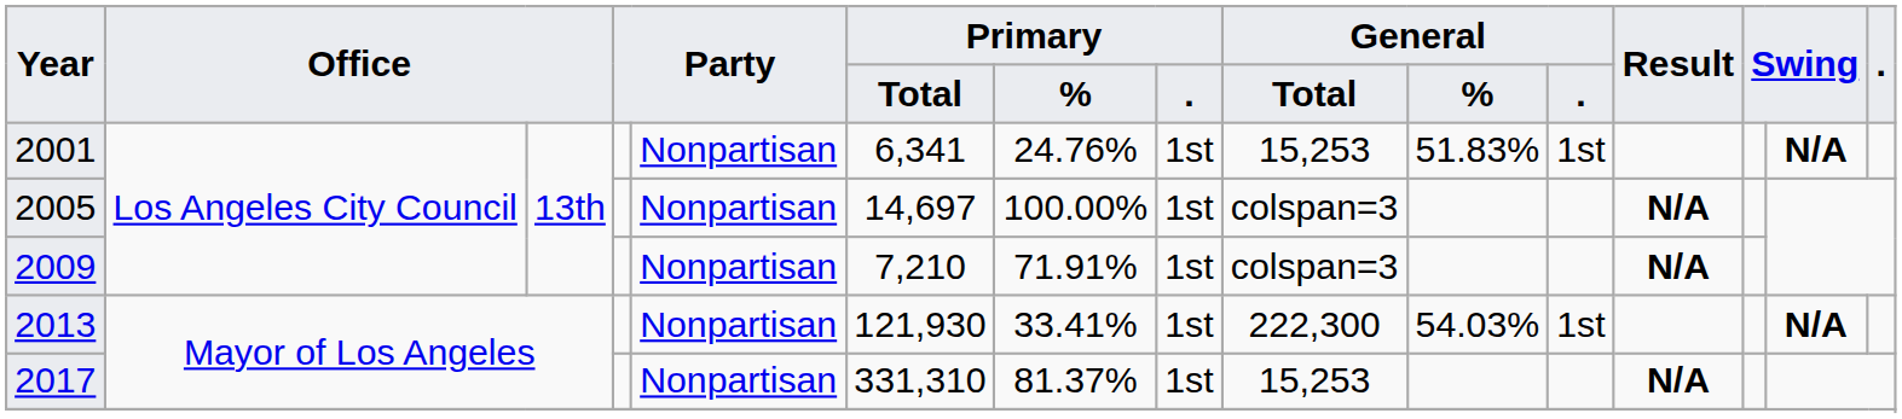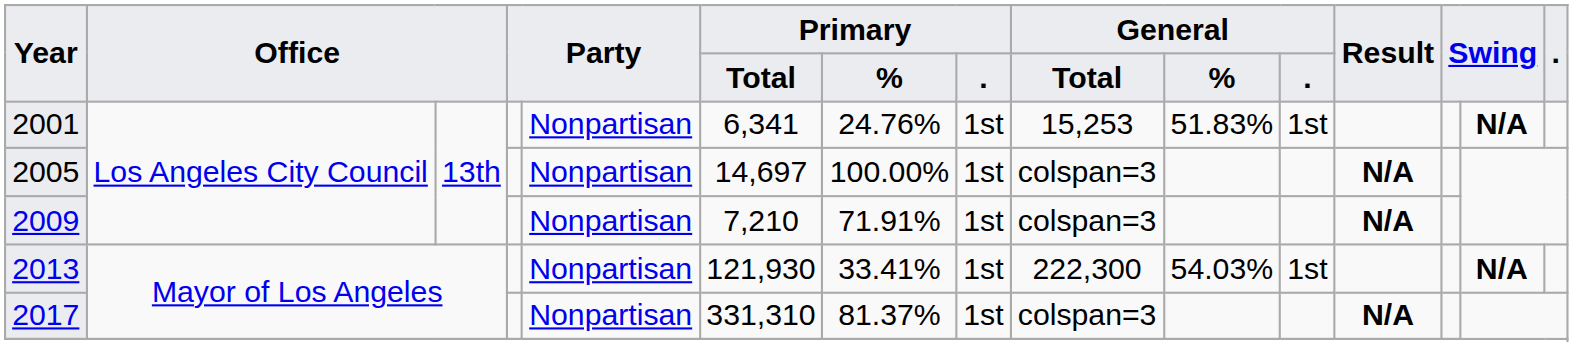2017 | General / Total: 15,253 -> colspan=3
